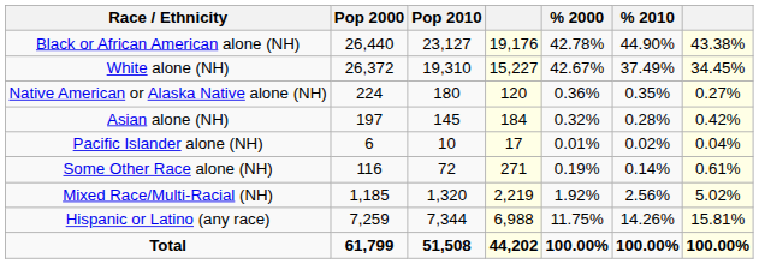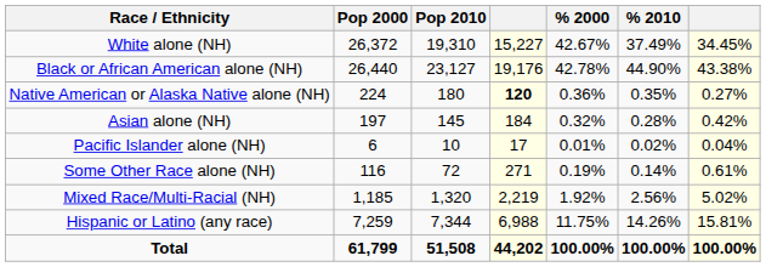rows swapped: White alone (NH) <-> Black or African American alone (NH)
Native American or Alaska Native alone (NH) | column 4: normal -> bold
